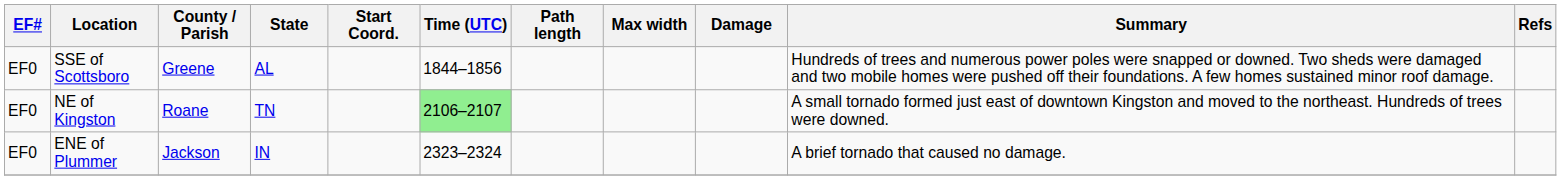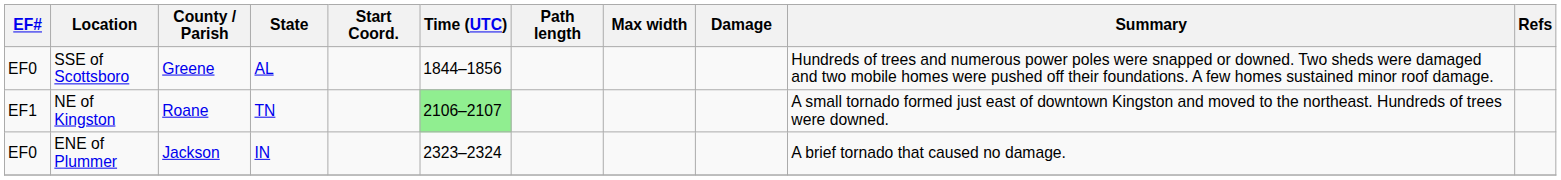NE of Kingston | EF#: EF0 -> EF1
